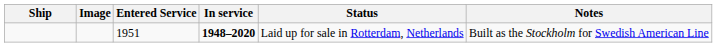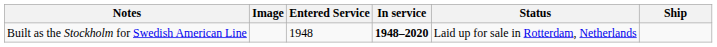columns swapped: Ship <-> Notes
row 2 | Entered Service: 1951 -> 1948
